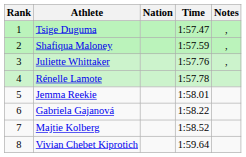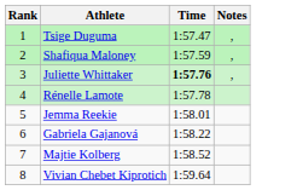- column: Nation
Juliette Whittaker | Time: normal -> bold
